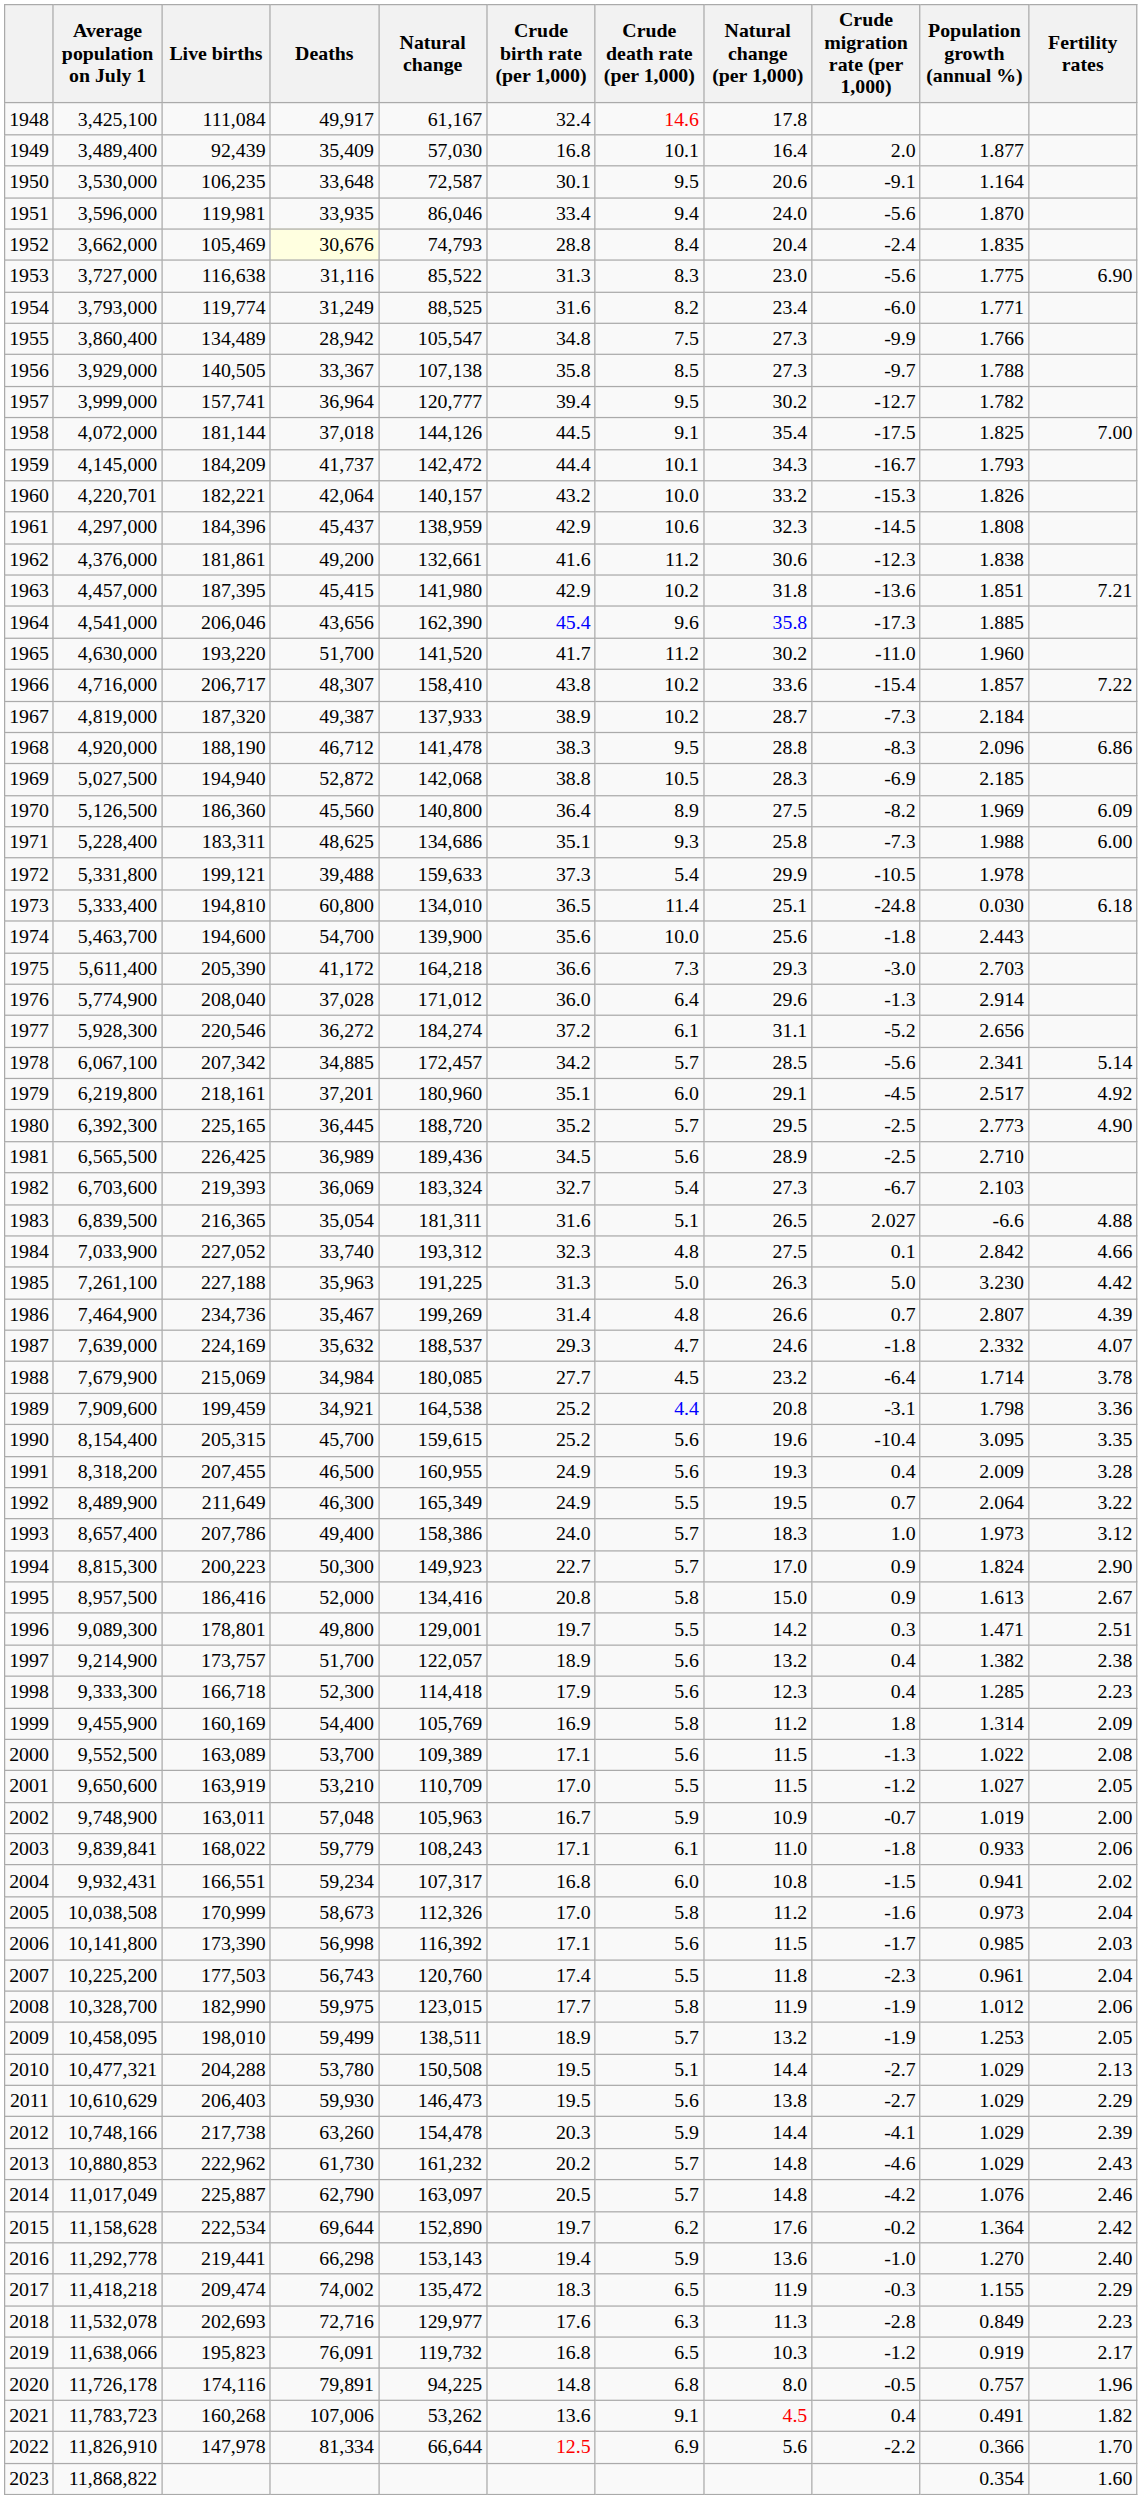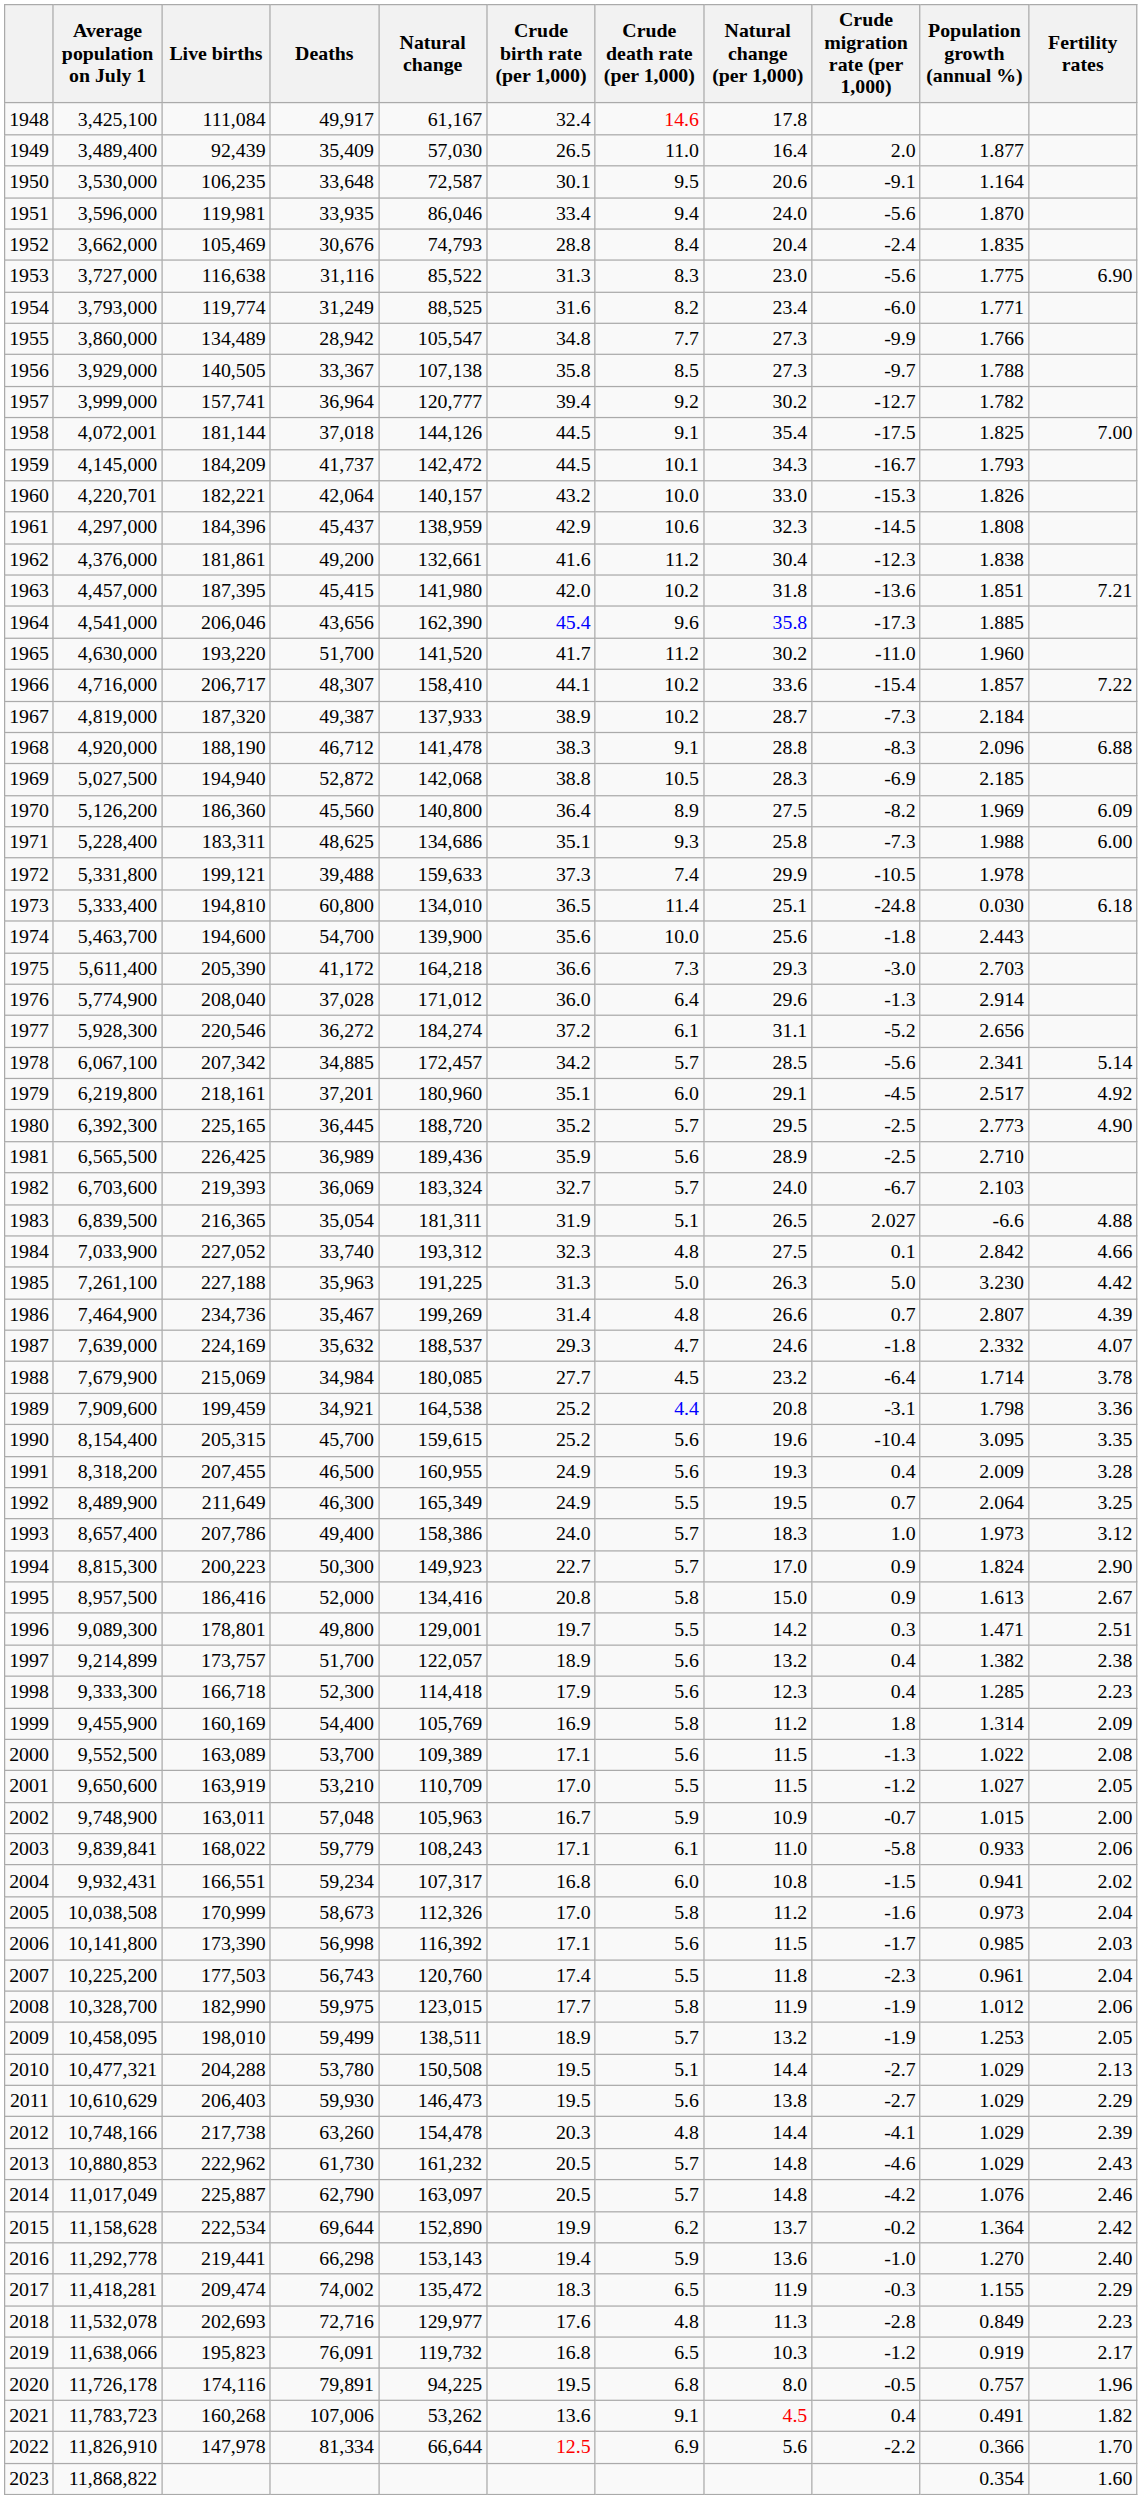1949 | Crude birth rate (per 1,000): 16.8 -> 26.5
1949 | Crude death rate (per 1,000): 10.1 -> 11.0
1952 | Deaths: lightyellow background -> no background
1955 | Average population on July 1: 3,860,400 -> 3,860,000
1955 | Crude death rate (per 1,000): 7.5 -> 7.7
1957 | Crude death rate (per 1,000): 9.5 -> 9.2
1958 | Average population on July 1: 4,072,000 -> 4,072,001
1959 | Crude birth rate (per 1,000): 44.4 -> 44.5
1960 | Natural change (per 1,000): 33.2 -> 33.0
1962 | Natural change (per 1,000): 30.6 -> 30.4
1963 | Crude birth rate (per 1,000): 42.9 -> 42.0
1966 | Crude birth rate (per 1,000): 43.8 -> 44.1
1968 | Crude death rate (per 1,000): 9.5 -> 9.1
1968 | Fertility rates: 6.86 -> 6.88
1970 | Average population on July 1: 5,126,500 -> 5,126,200
1972 | Crude death rate (per 1,000): 5.4 -> 7.4
1981 | Crude birth rate (per 1,000): 34.5 -> 35.9
1982 | Crude death rate (per 1,000): 5.4 -> 5.7
1982 | Natural change (per 1,000): 27.3 -> 24.0
1983 | Crude birth rate (per 1,000): 31.6 -> 31.9
1992 | Fertility rates: 3.22 -> 3.25
1997 | Average population on July 1: 9,214,900 -> 9,214,899
2002 | Population growth (annual %): 1.019 -> 1.015
2003 | Crude migration rate (per 1,000): -1.8 -> -5.8
2012 | Crude death rate (per 1,000): 5.9 -> 4.8
2013 | Crude birth rate (per 1,000): 20.2 -> 20.5
2015 | Crude birth rate (per 1,000): 19.7 -> 19.9
2015 | Natural change (per 1,000): 17.6 -> 13.7
2017 | Average population on July 1: 11,418,218 -> 11,418,281
2018 | Crude death rate (per 1,000): 6.3 -> 4.8
2020 | Crude birth rate (per 1,000): 14.8 -> 19.5
